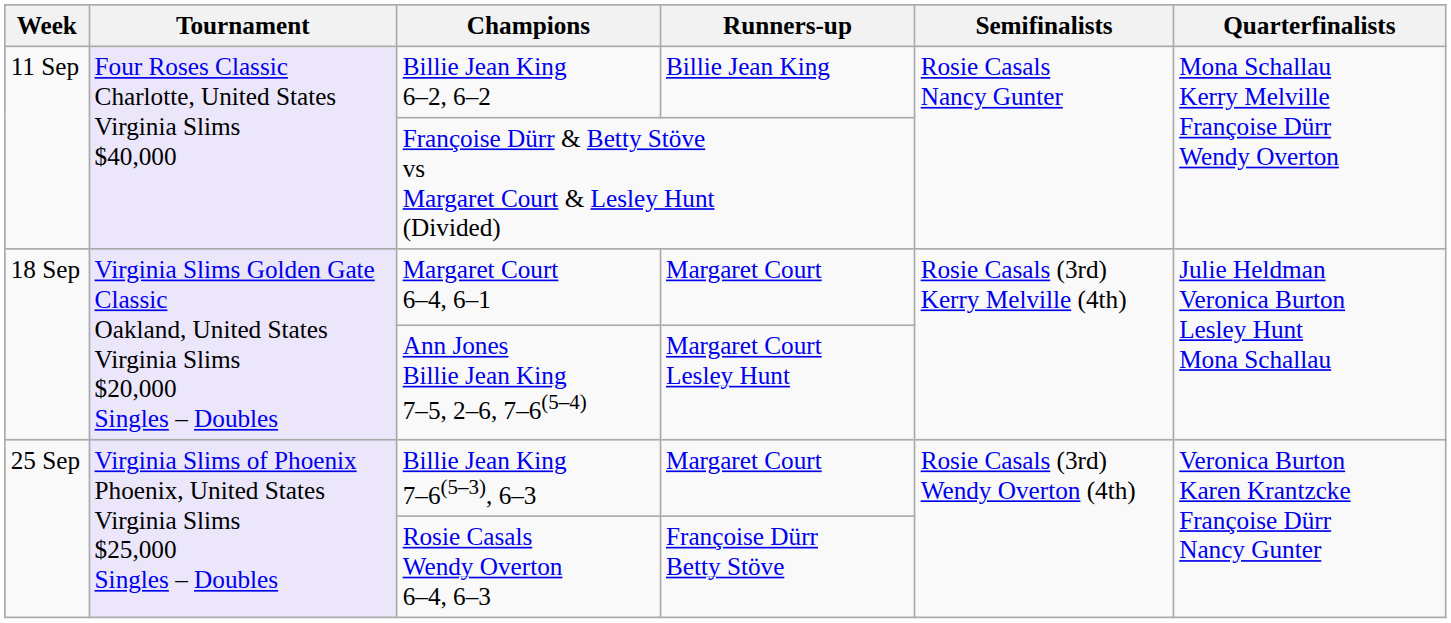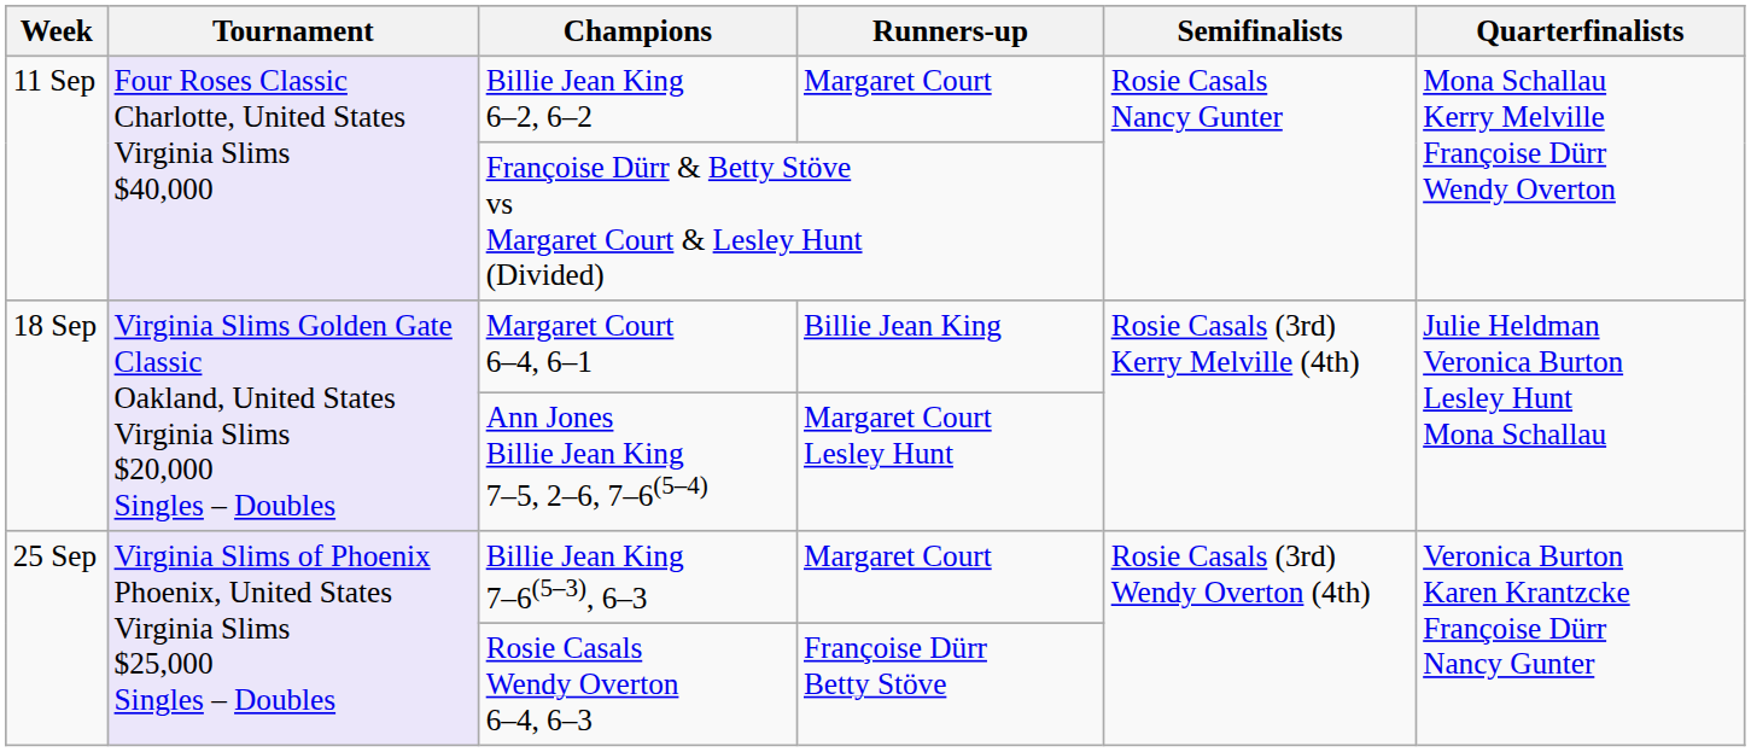Billie Jean King 6–2, 6–2 | Runners-up: Billie Jean King -> Margaret Court
Margaret Court 6–4, 6–1 | Runners-up: Margaret Court -> Billie Jean King
